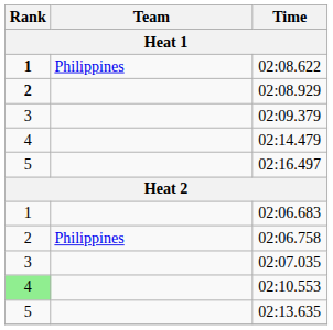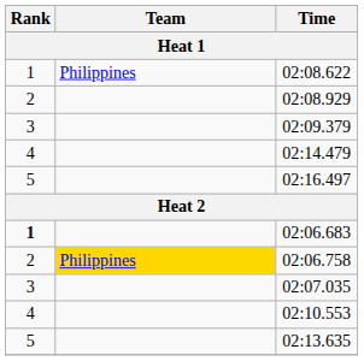02:08.622 | Rank: bold -> normal
02:08.929 | Rank: bold -> normal
02:06.683 | Rank: normal -> bold
02:06.758 | Team: no background -> gold background
02:10.553 | Rank: lightgreen background -> no background
